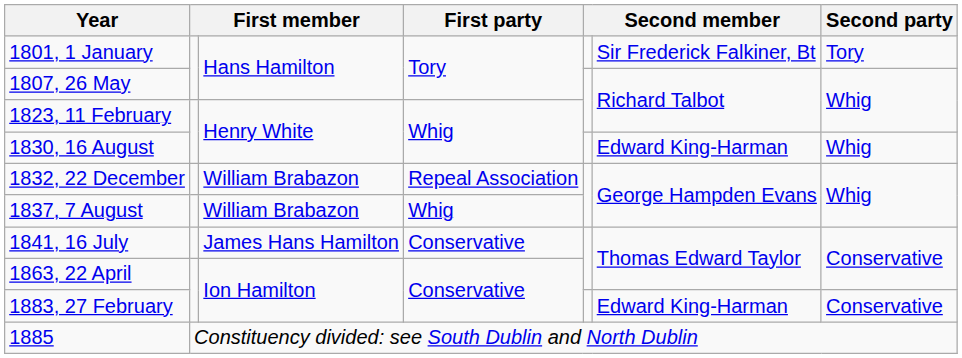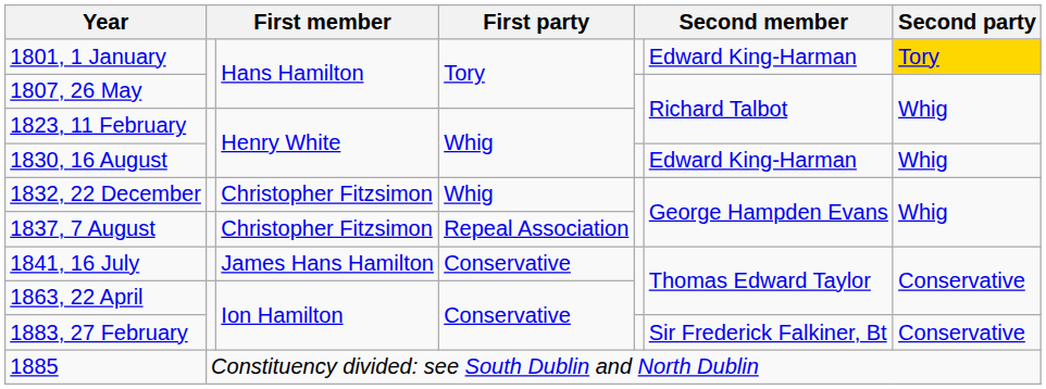1801, 1 January | column 6: Sir Frederick Falkiner, Bt -> Edward King-Harman
1801, 1 January | Second party: no background -> gold background
1832, 22 December | column 3: William Brabazon -> Christopher Fitzsimon
1832, 22 December | First party: Repeal Association -> Whig
1837, 7 August | column 3: William Brabazon -> Christopher Fitzsimon
1837, 7 August | First party: Whig -> Repeal Association
1883, 27 February | column 6: Edward King-Harman -> Sir Frederick Falkiner, Bt
